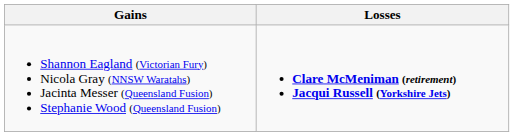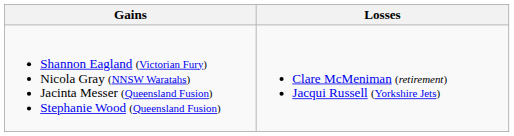row 2 | Losses: bold -> normal
